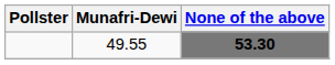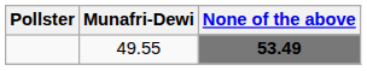row 2 | None of the above: 53.30 -> 53.49
